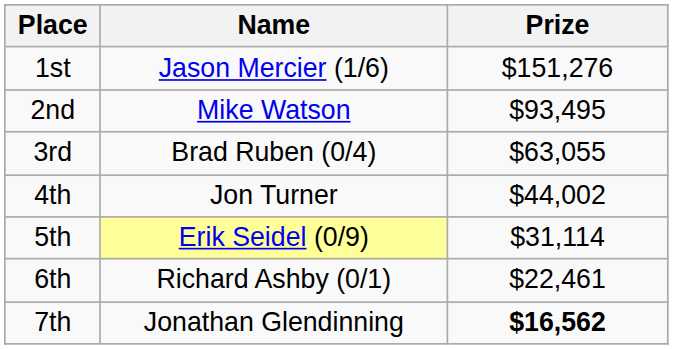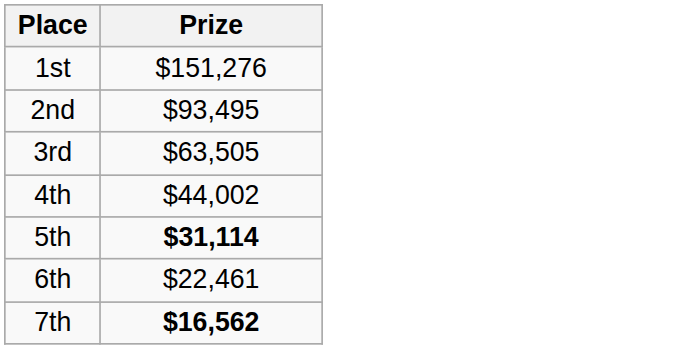- column: Name | Jason Mercier (1/6) | Mike Watson | Brad Ruben (0/4) | Jon Turner | Erik Seidel (0/9) | Richard Ashby (0/1) | Jonathan Glendinning
3rd | Prize: $63,055 -> $63,505
5th | Prize: normal -> bold
